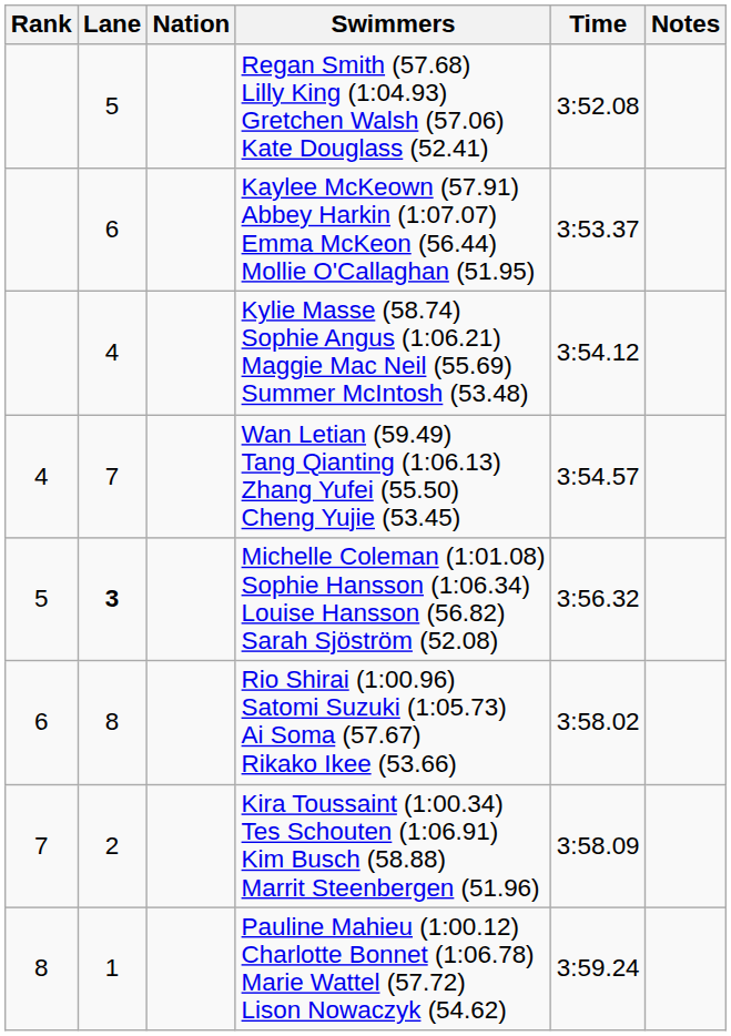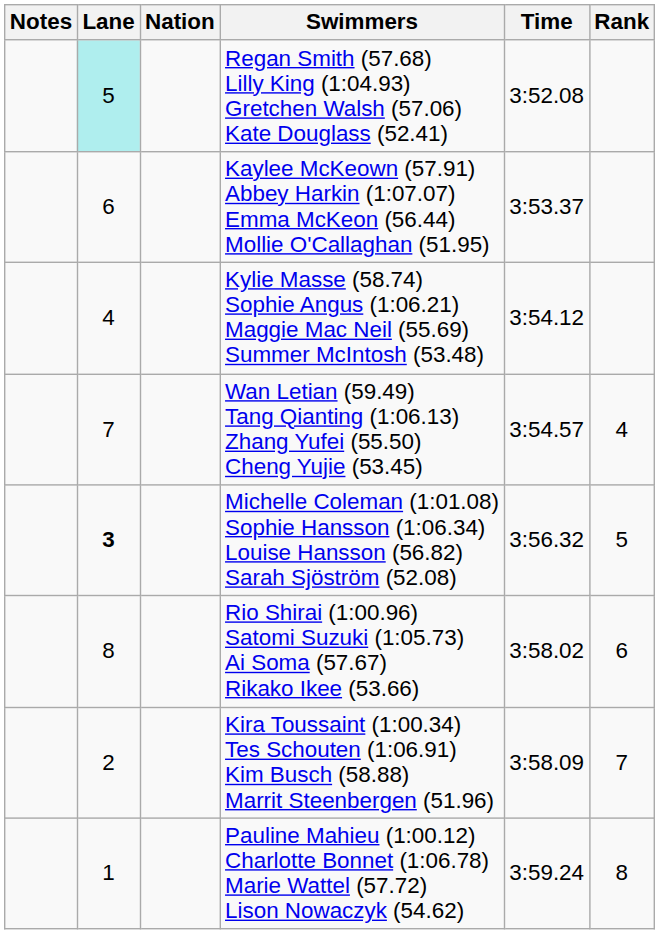columns swapped: Rank <-> Notes
row 2 | Lane: no background -> paleturquoise background
